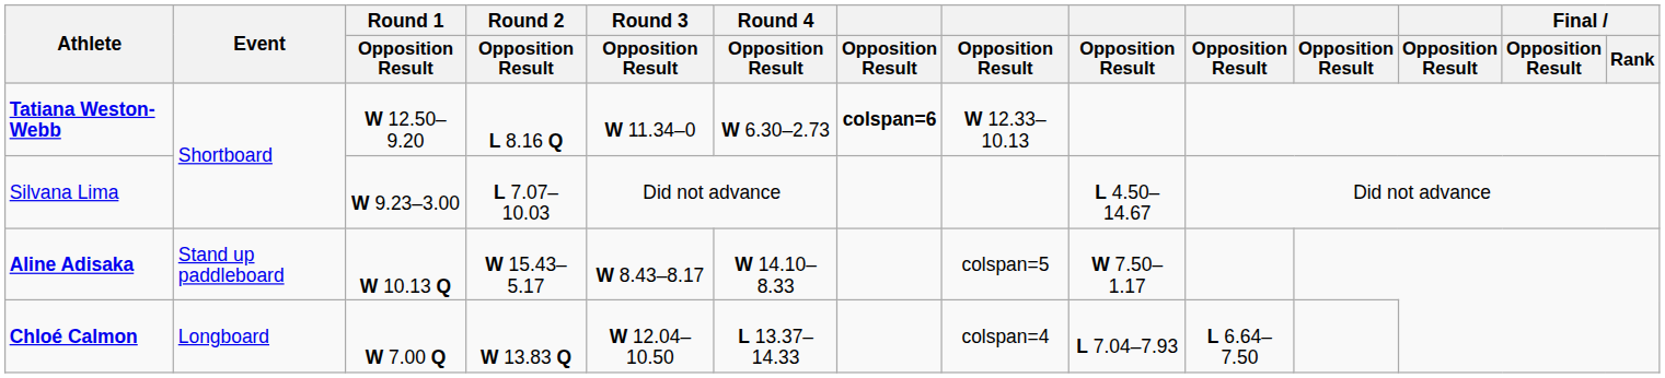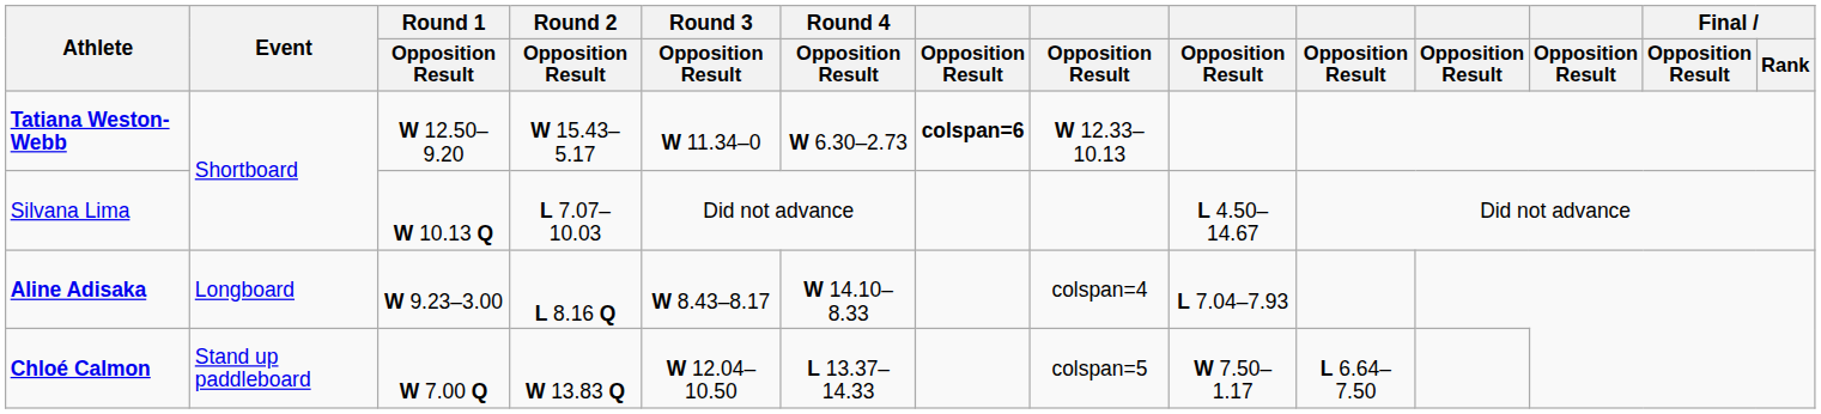Tatiana Weston-Webb | Round 2 / Opposition Result: L 8.16 Q -> W 15.43–5.17
Silvana Lima | Round 1 / Opposition Result: W 9.23–3.00 -> W 10.13 Q
Aline Adisaka | Event: Stand up paddleboard -> Longboard
Aline Adisaka | Round 1 / Opposition Result: W 10.13 Q -> W 9.23–3.00
Aline Adisaka | Round 2 / Opposition Result: W 15.43–5.17 -> L 8.16 Q
Aline Adisaka | column 8: colspan=5 -> colspan=4
Aline Adisaka | column 9: W 7.50–1.17 -> L 7.04–7.93
Chloé Calmon | Event: Longboard -> Stand up paddleboard
Chloé Calmon | column 8: colspan=4 -> colspan=5
Chloé Calmon | column 9: L 7.04–7.93 -> W 7.50–1.17
